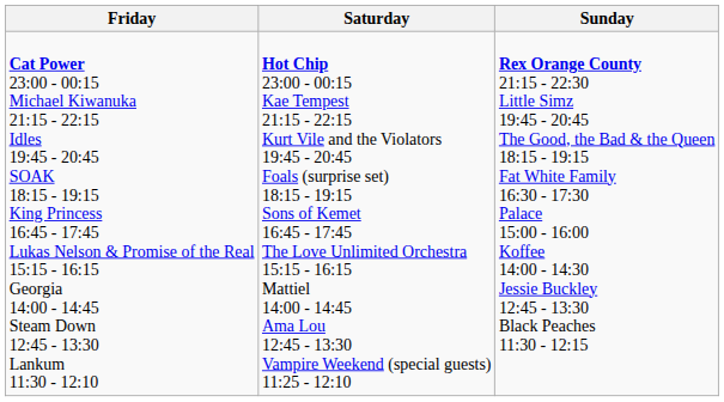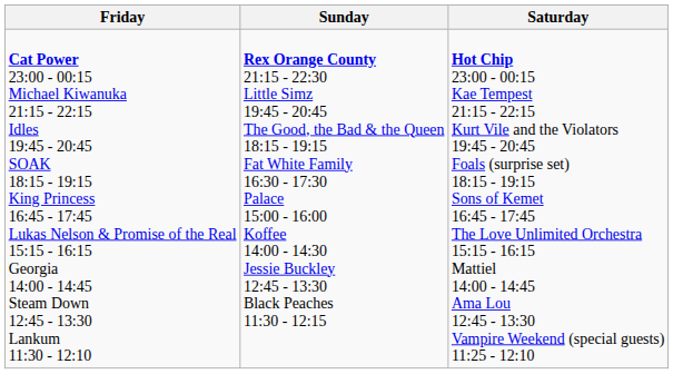columns swapped: Saturday <-> Sunday
